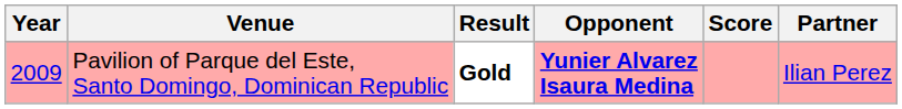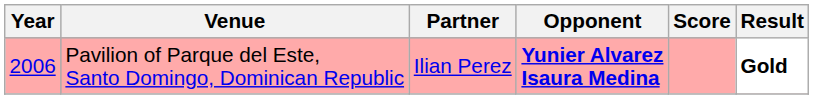columns swapped: Partner <-> Result
row 2 | Year: 2009 -> 2006
